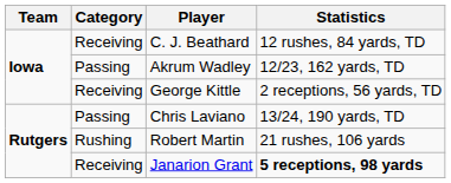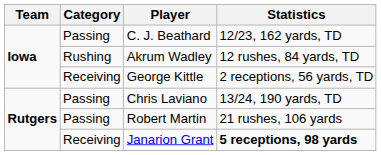C. J. Beathard | Category: Receiving -> Passing
C. J. Beathard | Statistics: 12 rushes, 84 yards, TD -> 12/23, 162 yards, TD
Akrum Wadley | Category: Passing -> Rushing
Akrum Wadley | Statistics: 12/23, 162 yards, TD -> 12 rushes, 84 yards, TD
Robert Martin | Category: Rushing -> Passing
